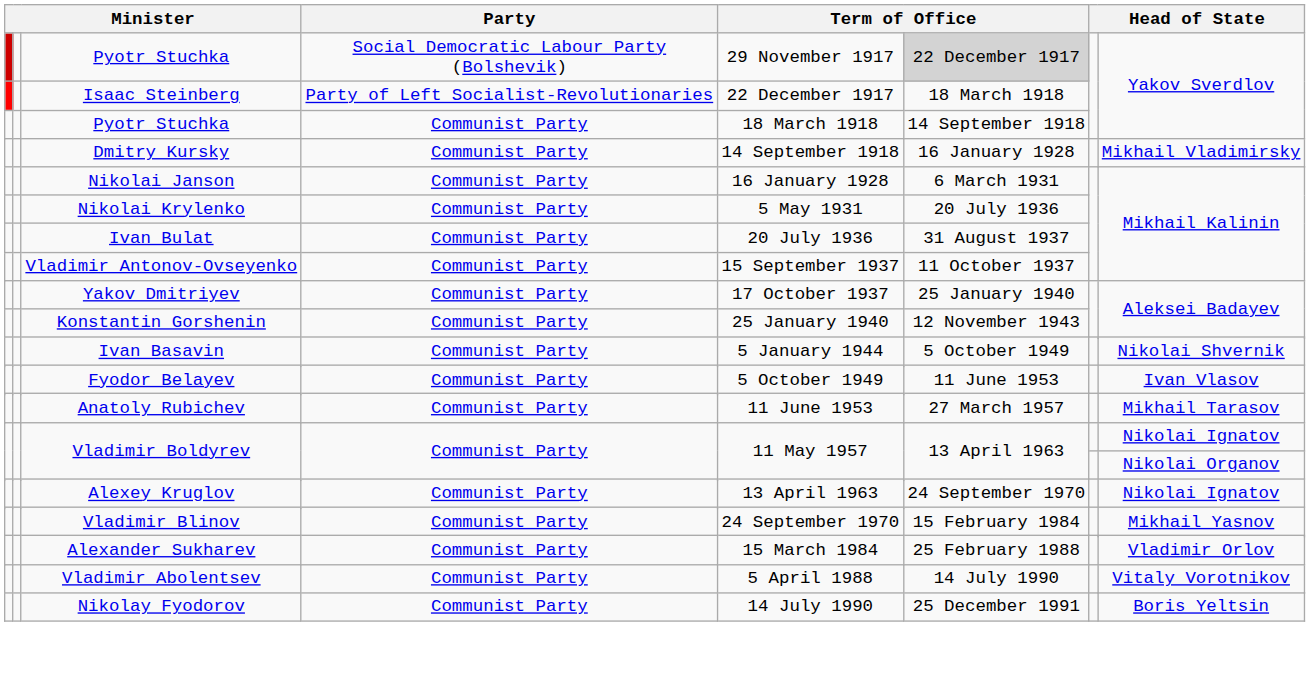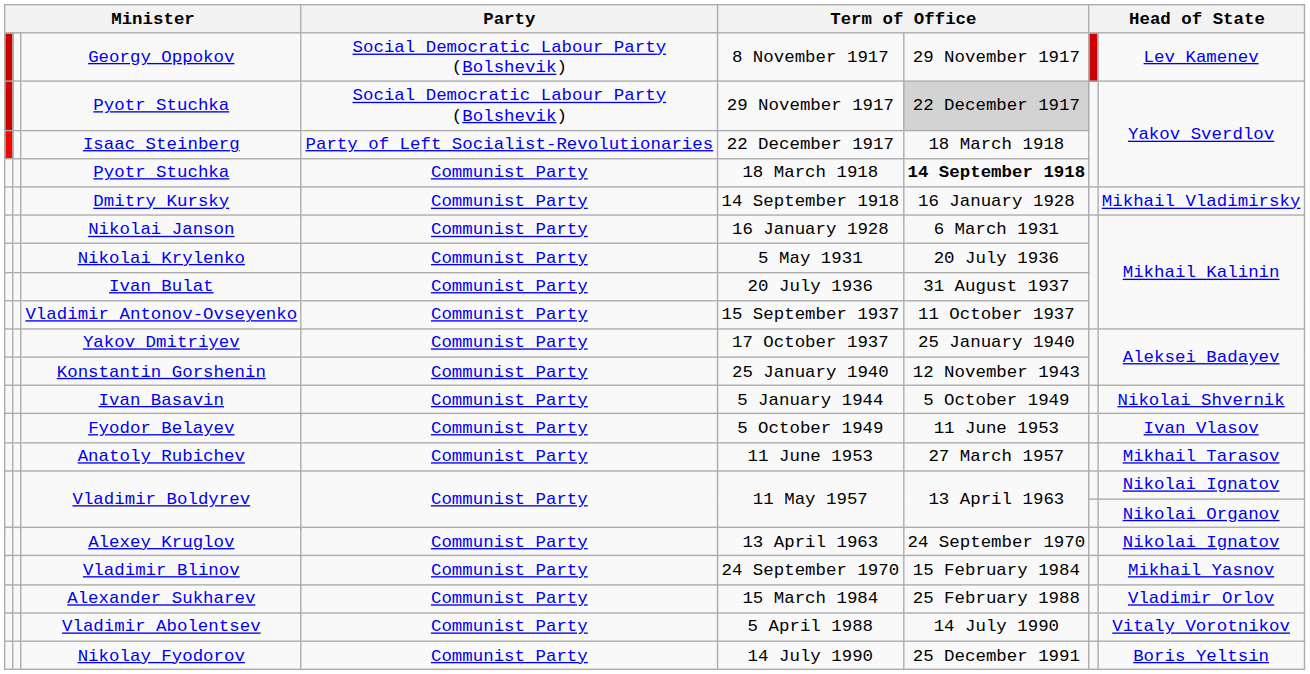+ row: Georgy Oppokov | Social Democratic Labour Party (Bolshevik) | 8 November 1917 | 29 November 1917 | Lev Kamenev
Pyotr Stuchka / Communist Party | column 6: normal -> bold
